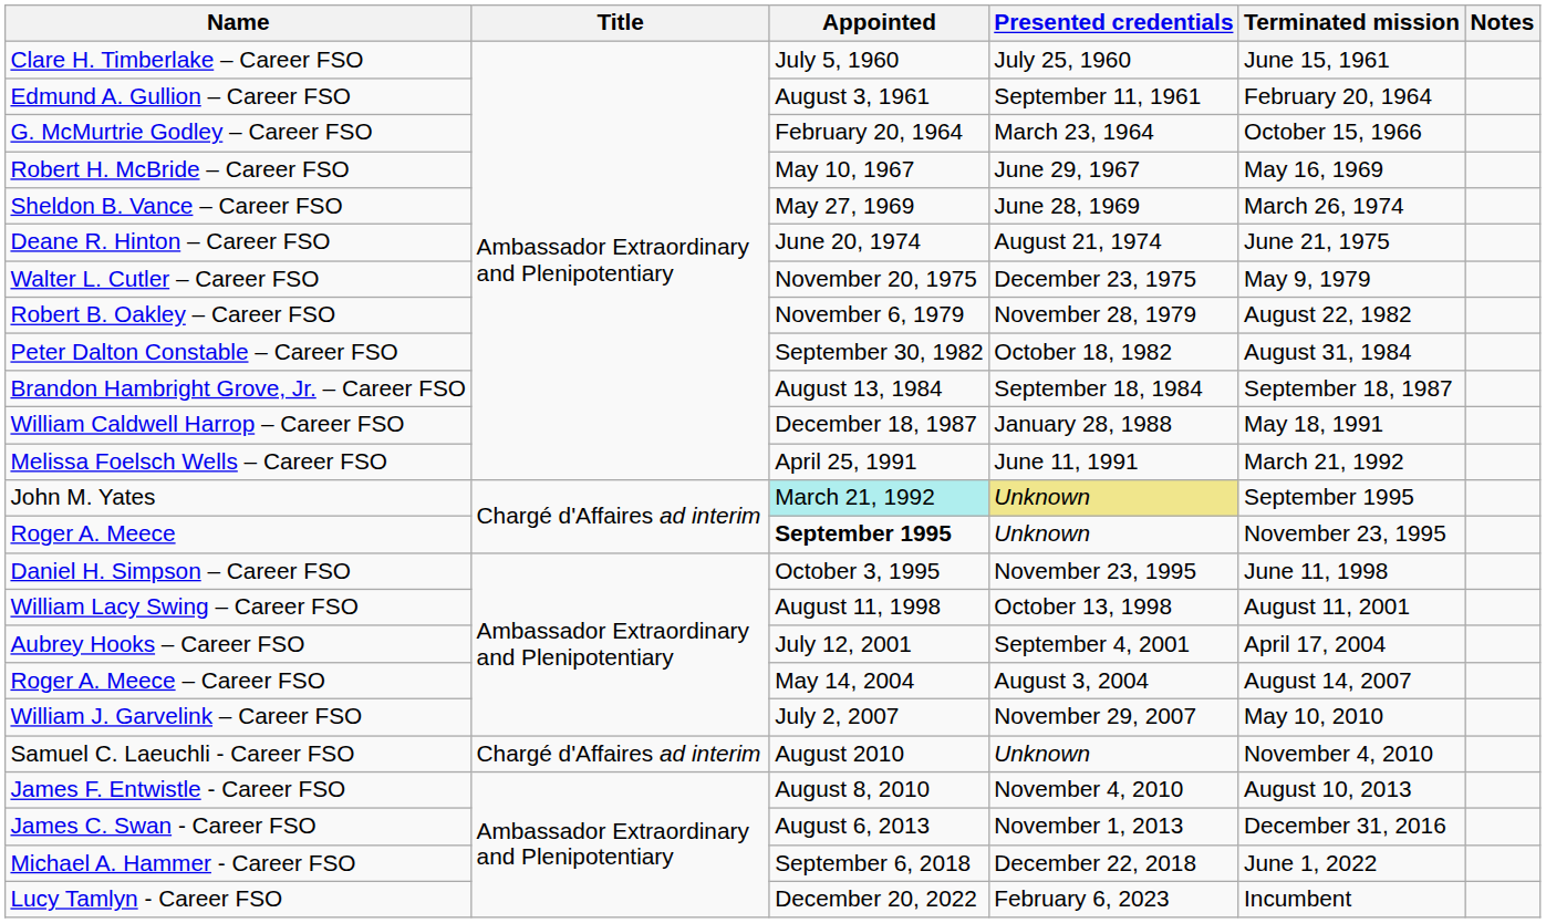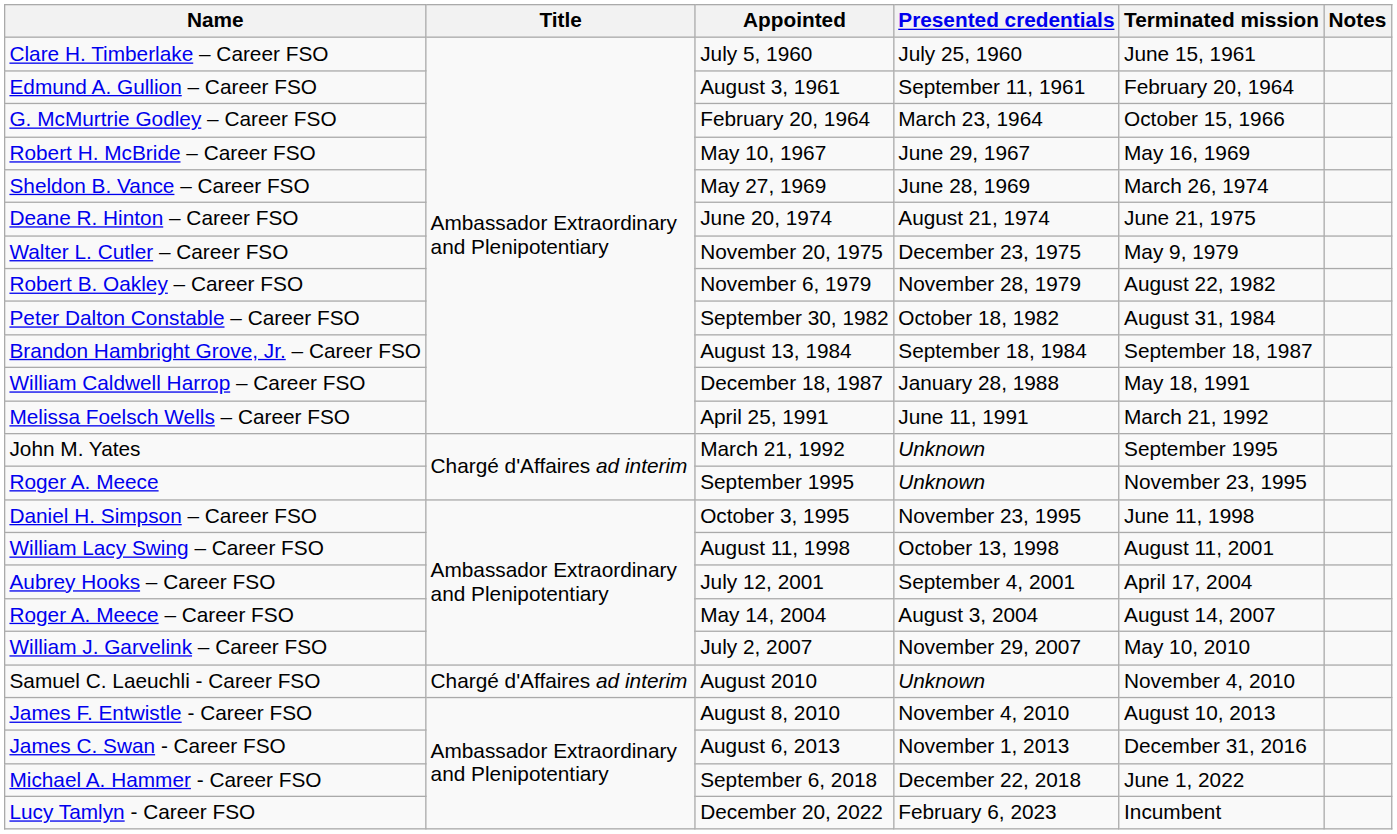John M. Yates | Appointed: paleturquoise background -> no background
John M. Yates | Presented credentials: khaki background -> no background
Roger A. Meece | Appointed: bold -> normal
